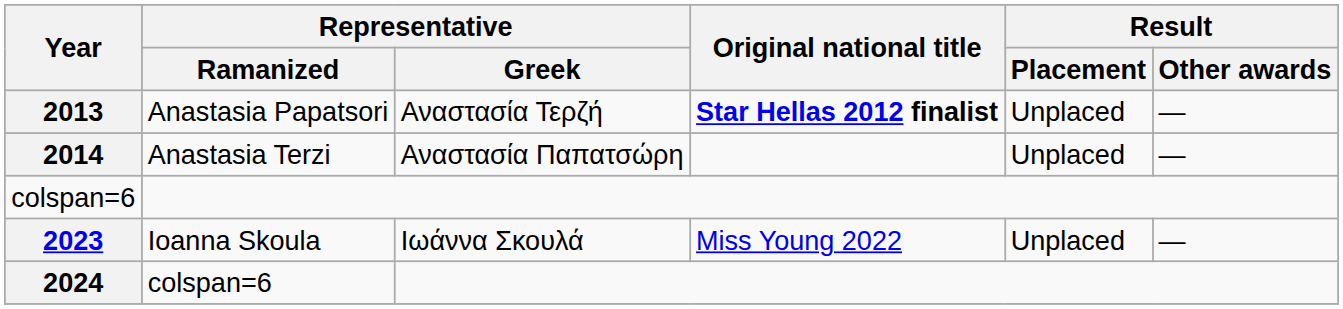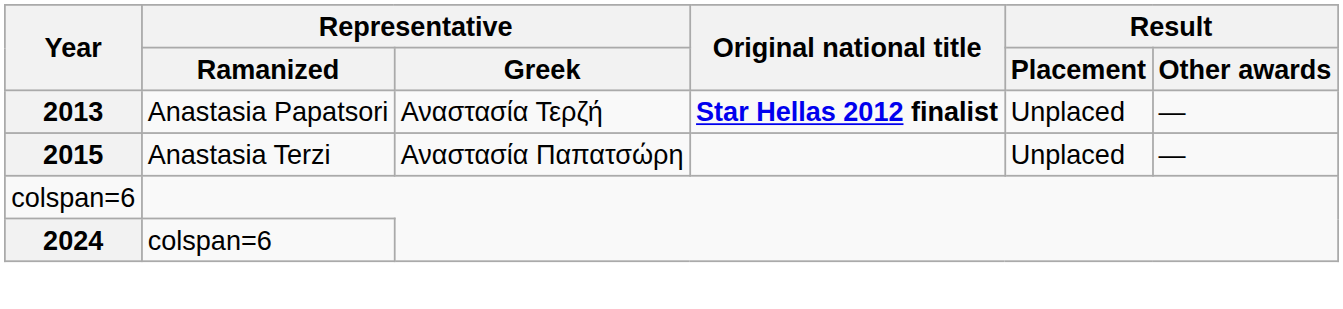Anastasia Terzi | Year: 2014 -> 2015
- row: 2023 | Ioanna Skoula | Ιωάννα Σκουλά | Miss Young 2022 | Unplaced | —
